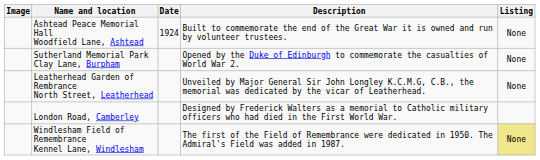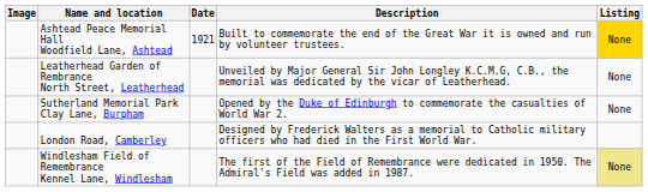Ashtead Peace Memorial Hall Woodfield Lane, Ashtead | Date: 1924 -> 1921
Ashtead Peace Memorial Hall Woodfield Lane, Ashtead | Listing: no background -> gold background
rows swapped: Leatherhead Garden of Rembrance North Street, Leatherhead <-> Sutherland Memorial Park Clay Lane, Burpham
